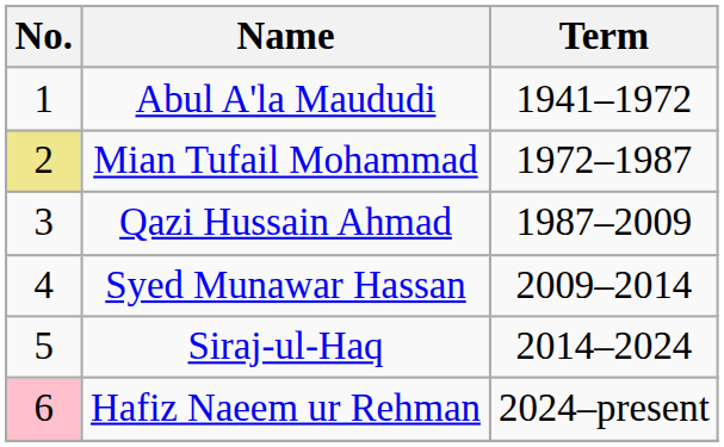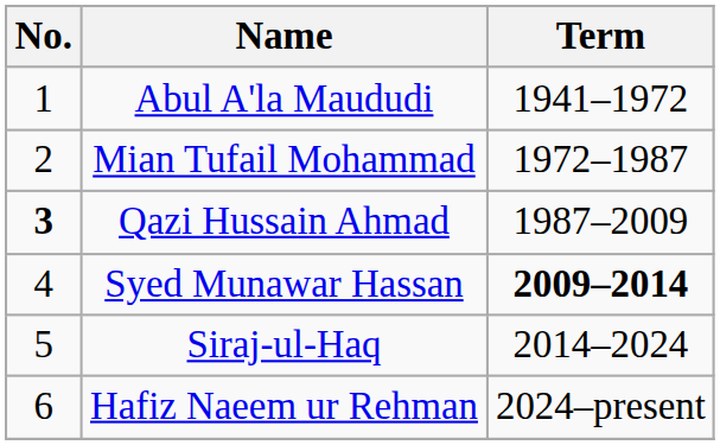Mian Tufail Mohammad | No.: khaki background -> no background
Qazi Hussain Ahmad | No.: normal -> bold
Syed Munawar Hassan | Term: normal -> bold
Hafiz Naeem ur Rehman | No.: pink background -> no background
